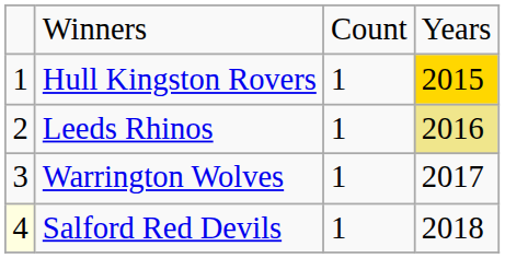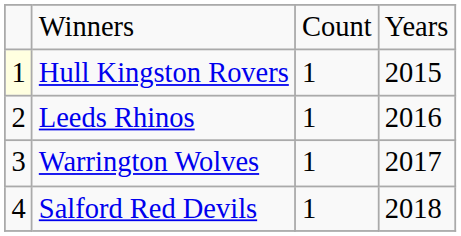Hull Kingston Rovers | column 1: no background -> lightyellow background
Hull Kingston Rovers | column 4: gold background -> no background
Leeds Rhinos | column 4: khaki background -> no background
Salford Red Devils | column 1: lightyellow background -> no background
